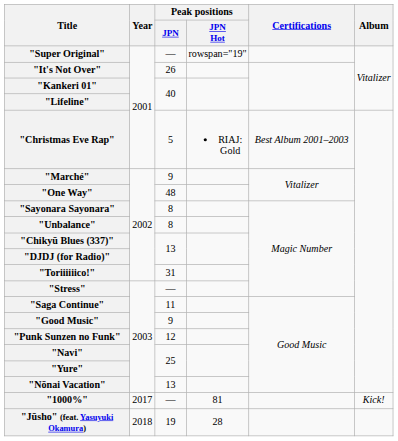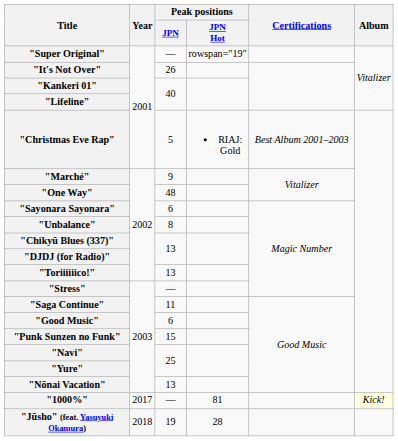"Sayonara Sayonara" | Peak positions / JPN: 8 -> 6
"Toriiiiiico!" | Peak positions / JPN: 31 -> 13
"Good Music" | Peak positions / JPN: 9 -> 6
"Punk Sunzen no Funk" | Peak positions / JPN: 12 -> 15
"1000%" | Album: no background -> lightyellow background
